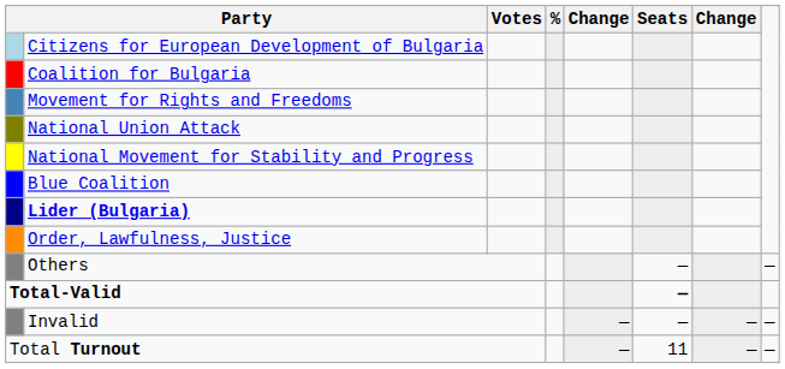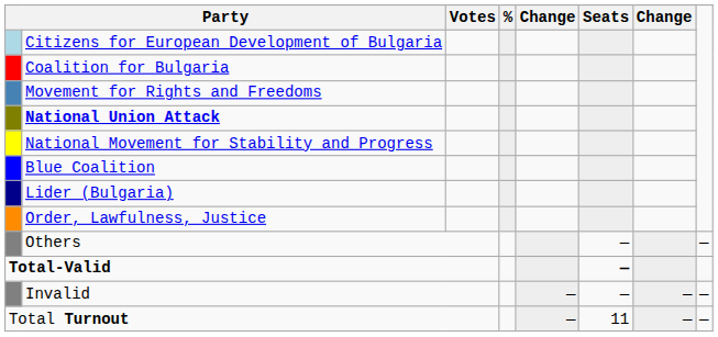National Union Attack | column 2: normal -> bold
Lider (Bulgaria) | column 2: bold -> normal
